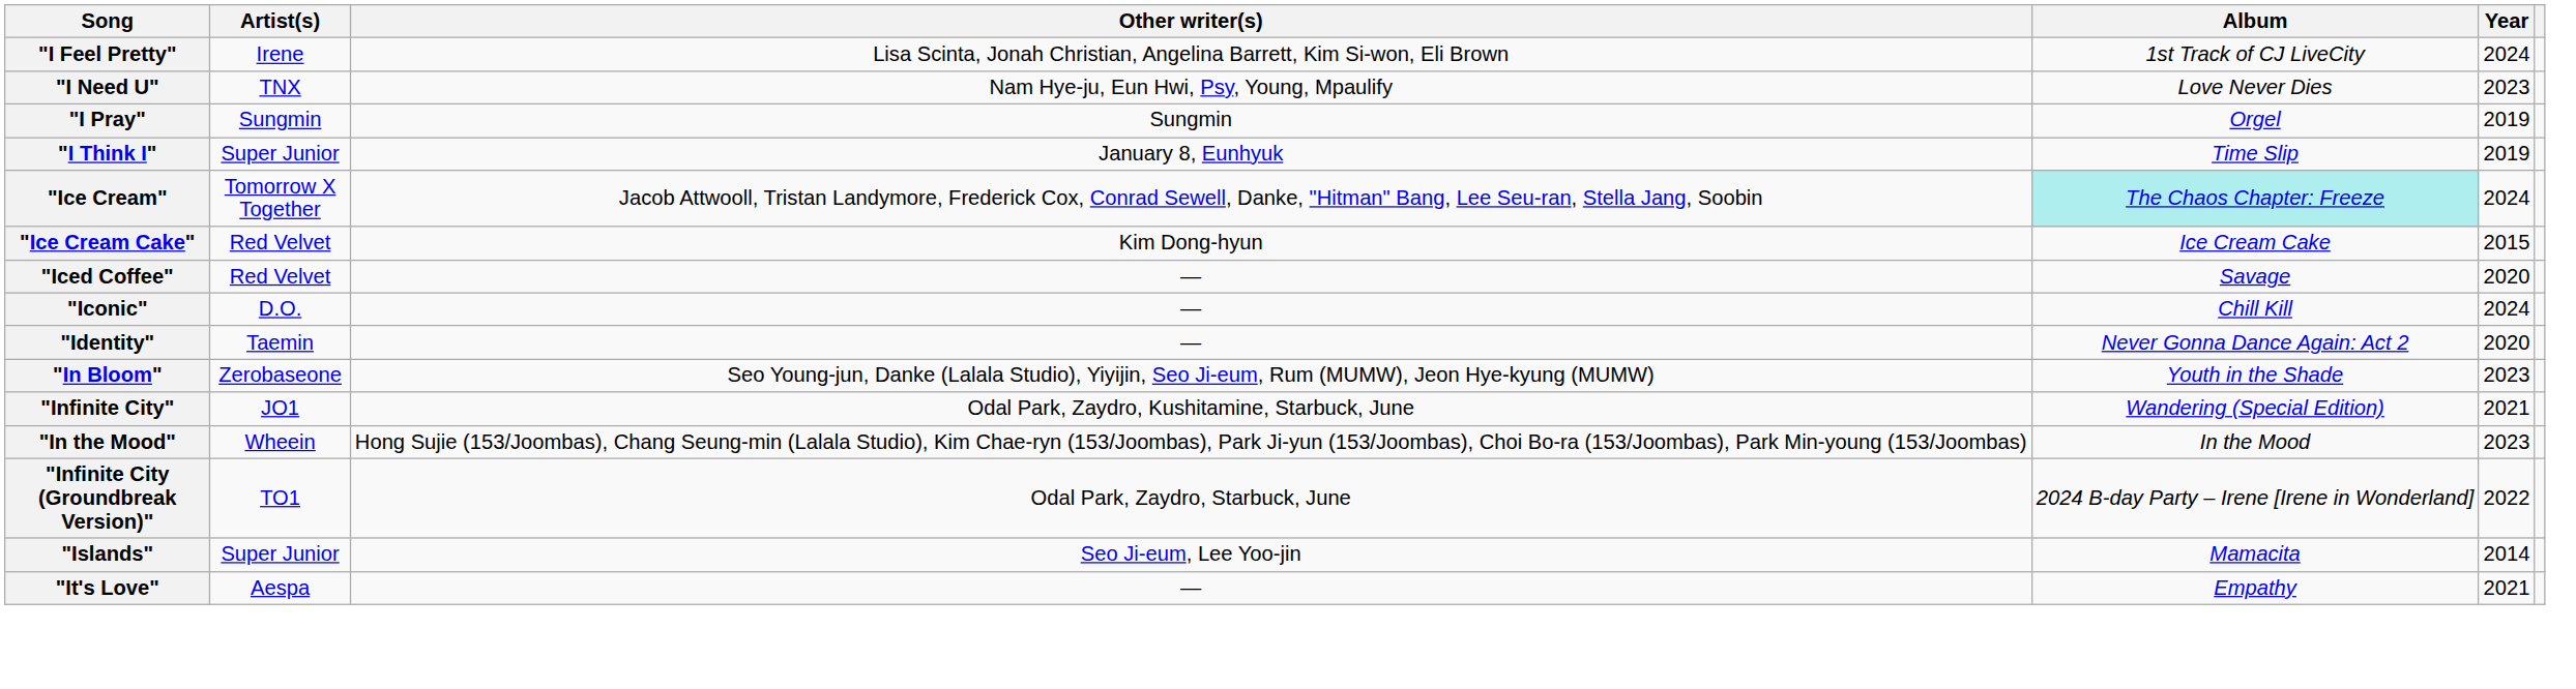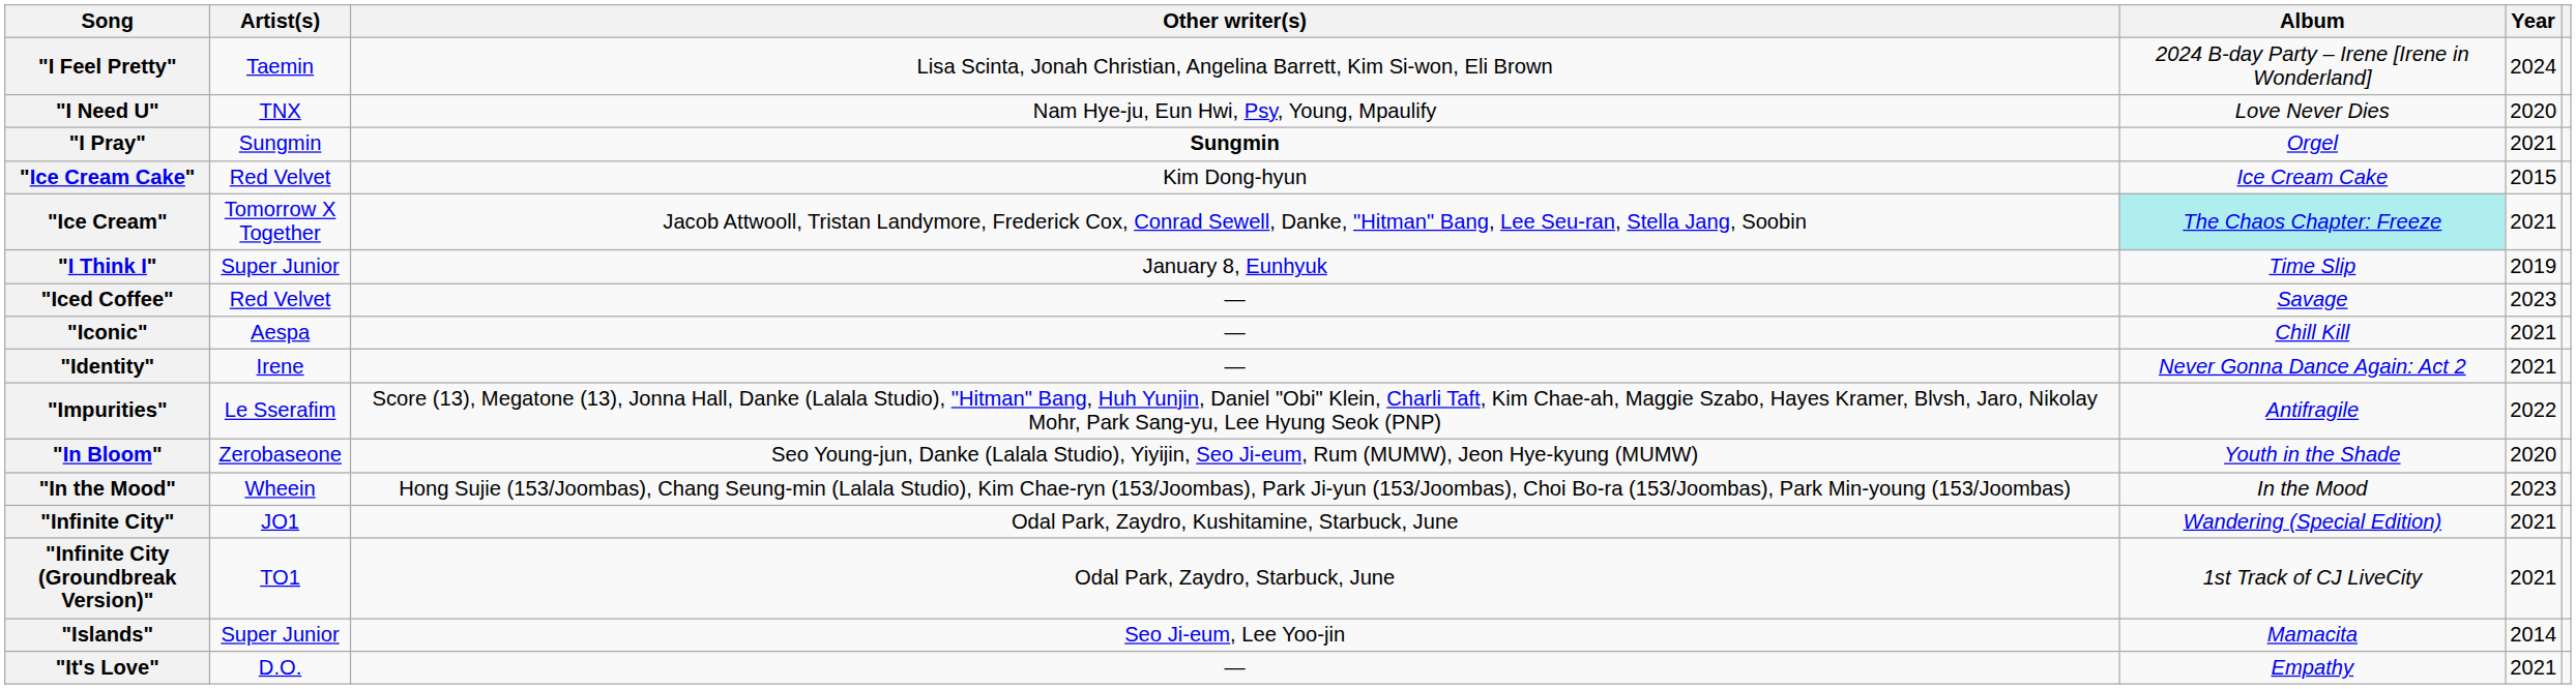"I Feel Pretty" | Artist(s): Irene -> Taemin
"I Feel Pretty" | Album: 1st Track of CJ LiveCity -> 2024 B-day Party – Irene [Irene in Wonderland]
"I Need U" | Year: 2023 -> 2020
"I Pray" | Other writer(s): normal -> bold
"I Pray" | Year: 2019 -> 2021
rows swapped: "I Think I" <-> "Ice Cream Cake"
"Ice Cream" | Year: 2024 -> 2021
"Iced Coffee" | Year: 2020 -> 2023
"Iconic" | Artist(s): D.O. -> Aespa
"Iconic" | Year: 2024 -> 2021
"Identity" | Artist(s): Taemin -> Irene
"Identity" | Year: 2020 -> 2021
+ row: "Impurities" | Le Sserafim | Score (13), Megatone (13), Jonna Hall, Danke (Lalala Studio), "Hitman" Bang, Huh Yunjin, Daniel "Obi" Klein, Charli Taft, Kim Chae-ah, Maggie Szabo, Hayes Kramer, Blvsh, Jaro, Nikolay Mohr, Park Sang-yu, Lee Hyung Seok (PNP) | Antifragile | 2022
"In Bloom" | Year: 2023 -> 2020
rows swapped: "In the Mood" <-> "Infinite City"
"Infinite City (Groundbreak Version)" | Album: 2024 B-day Party – Irene [Irene in Wonderland] -> 1st Track of CJ LiveCity
"Infinite City (Groundbreak Version)" | Year: 2022 -> 2021
"It's Love" | Artist(s): Aespa -> D.O.
